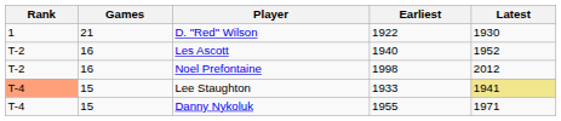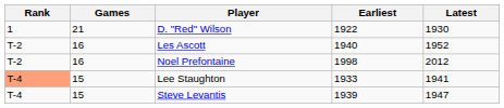Lee Staughton | Latest: khaki background -> no background
+ row: T-4 | 15 | Steve Levantis | 1939 | 1947
- row: T-4 | 15 | Danny Nykoluk | 1955 | 1971
